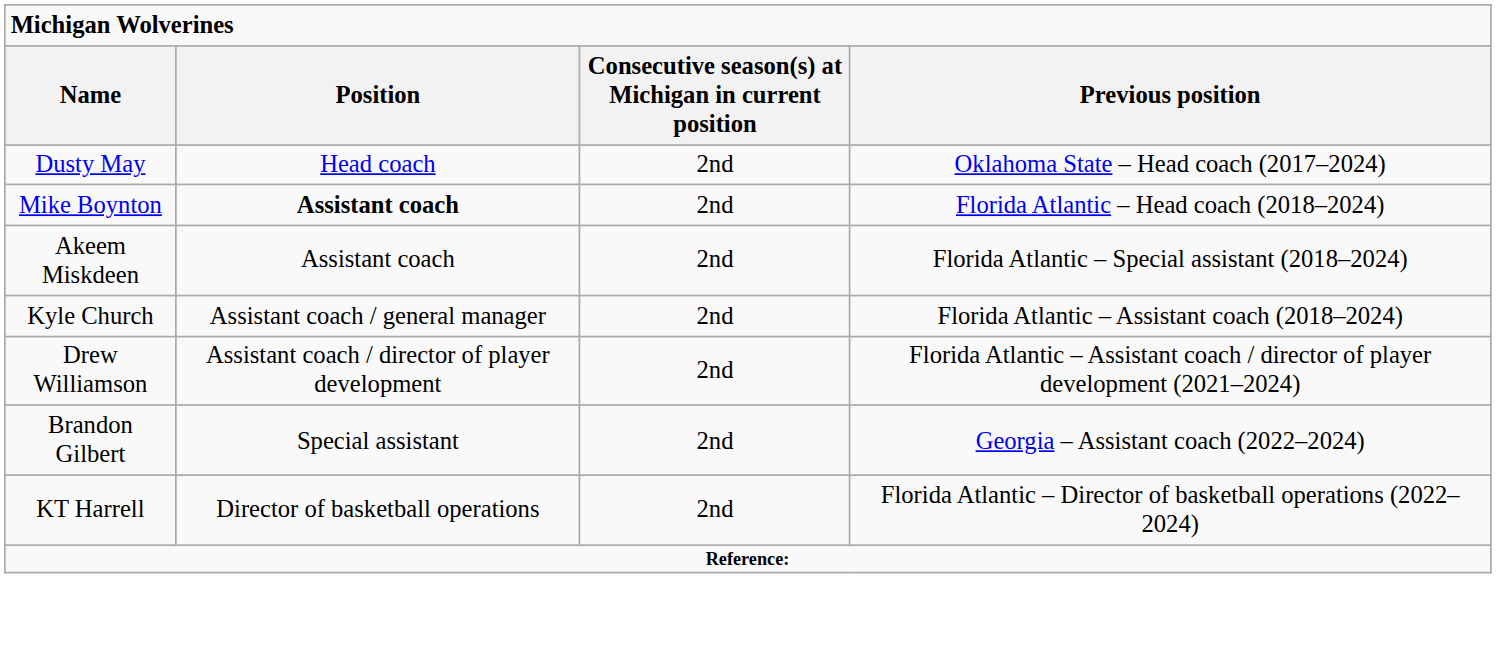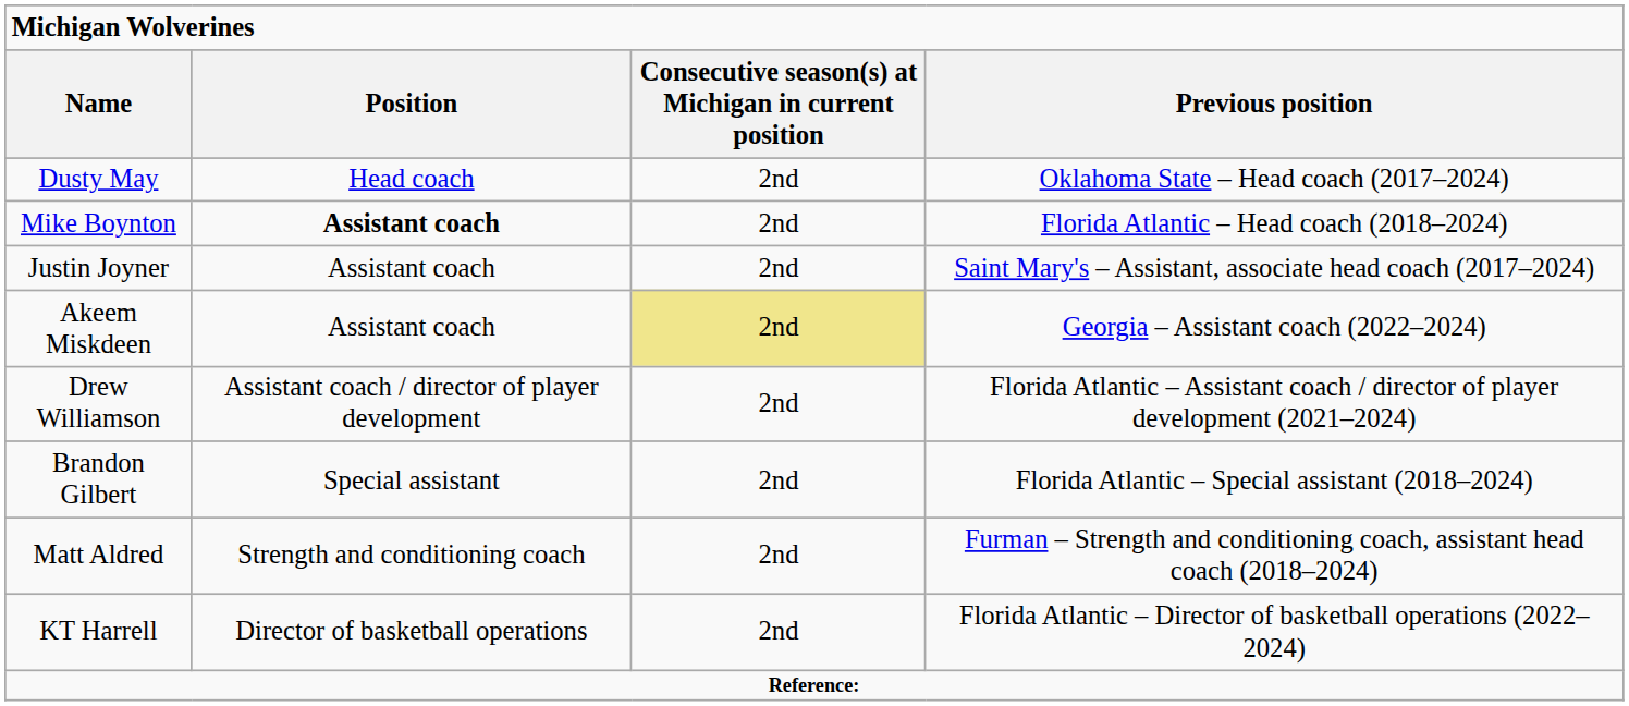+ row: Justin Joyner | Assistant coach | 2nd | Saint Mary's – Assistant, associate head coach (2017–2024)
Akeem Miskdeen | Consecutive season(s) at Michigan in current position: no background -> khaki background
Akeem Miskdeen | Previous position: Florida Atlantic – Special assistant (2018–2024) -> Georgia – Assistant coach (2022–2024)
- row: Kyle Church | Assistant coach / general manager | 2nd | Florida Atlantic – Assistant coach (2018–2024)
Brandon Gilbert | Previous position: Georgia – Assistant coach (2022–2024) -> Florida Atlantic – Special assistant (2018–2024)
+ row: Matt Aldred | Strength and conditioning coach | 2nd | Furman – Strength and conditioning coach, assistant head coach (2018–2024)
